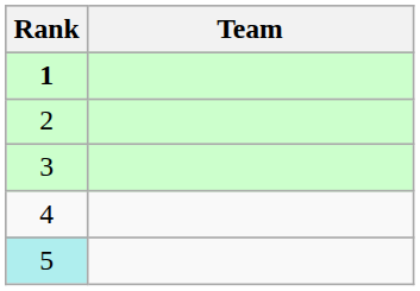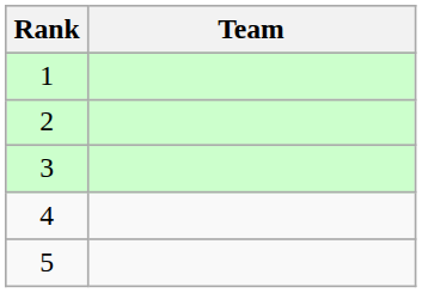1 | Rank: bold -> normal
5 | Rank: paleturquoise background -> no background
